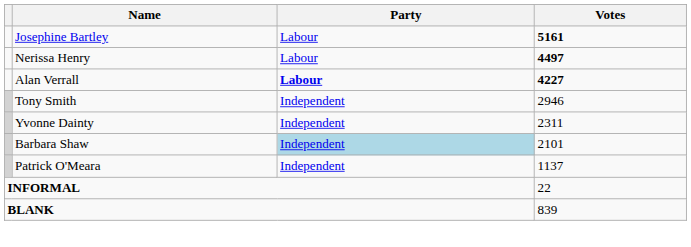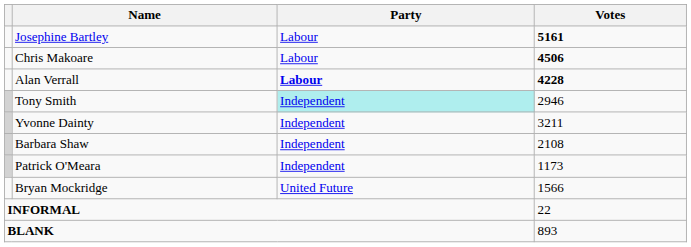+ row: Chris Makoare | Labour | 4506
- row: Nerissa Henry | Labour | 4497
Alan Verrall | Votes: 4227 -> 4228
Tony Smith | Party: no background -> paleturquoise background
Yvonne Dainty | Votes: 2311 -> 3211
Barbara Shaw | Party: lightblue background -> no background
Barbara Shaw | Votes: 2101 -> 2108
Patrick O'Meara | Votes: 1137 -> 1173
+ row: Bryan Mockridge | United Future | 1566
BLANK | Votes: 839 -> 893
